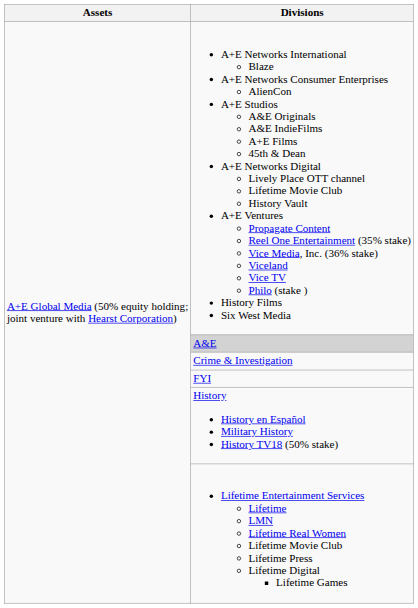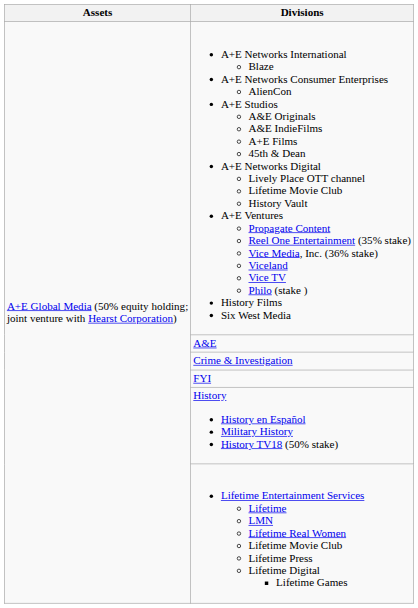A&E | Divisions: lightgrey background -> no background
